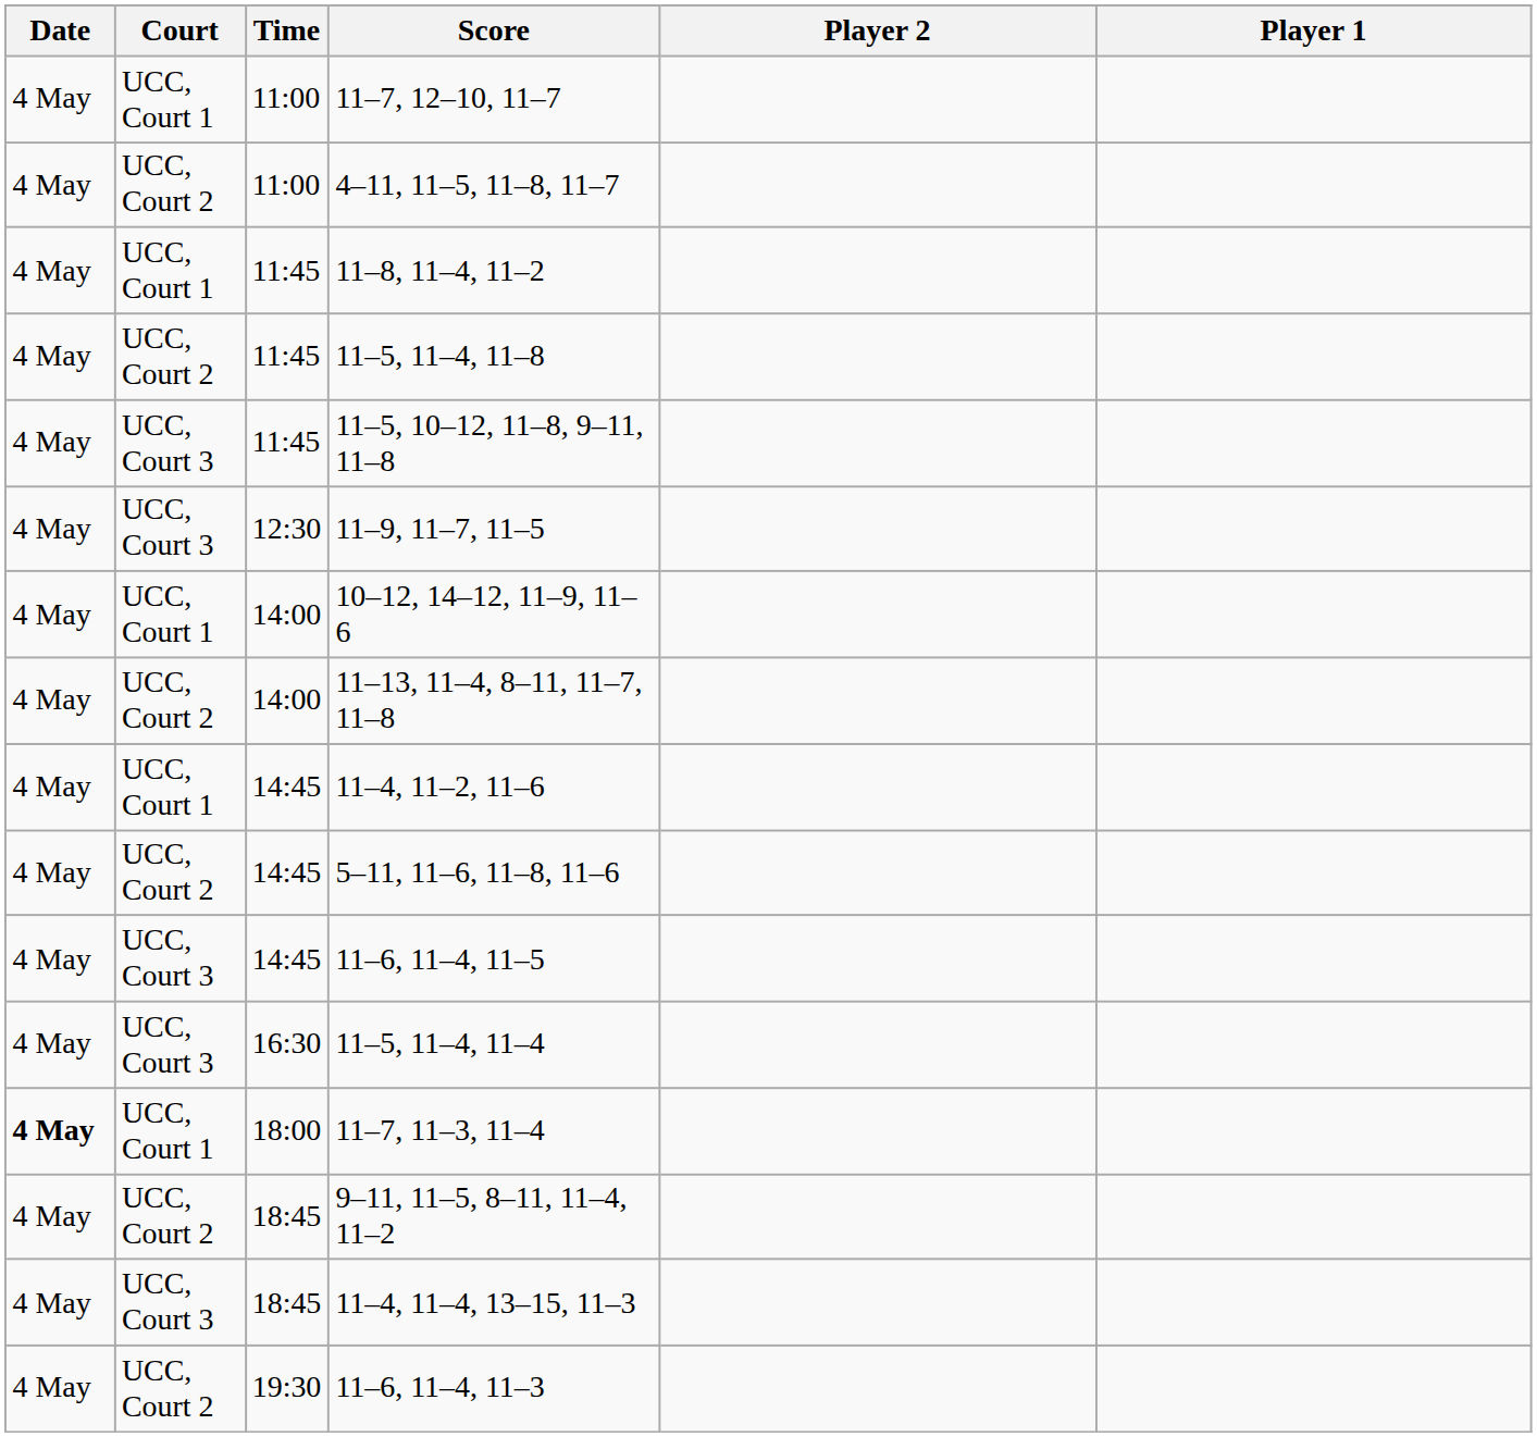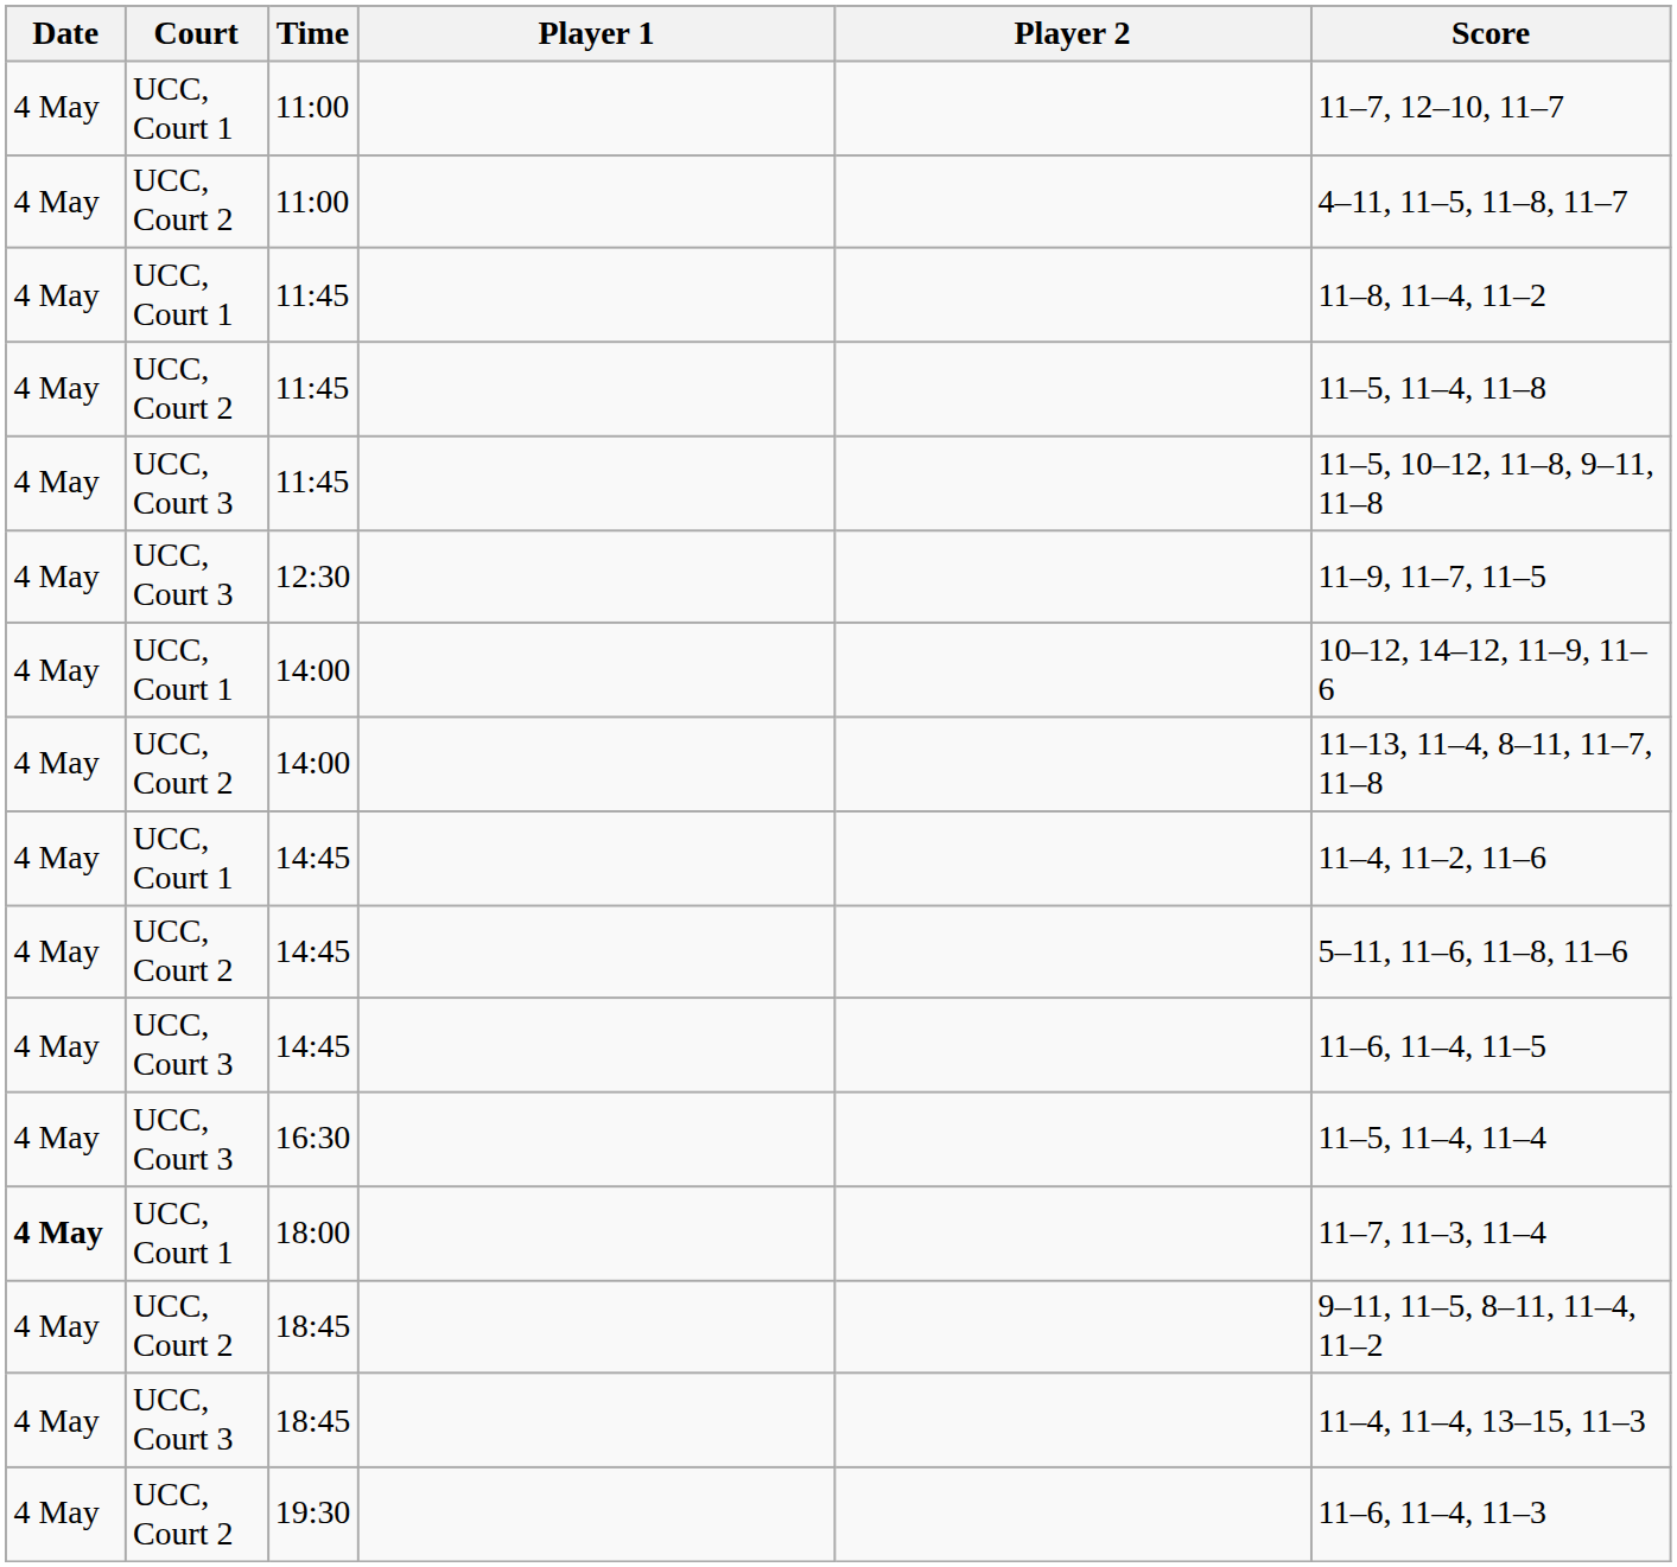columns swapped: Player 1 <-> Score
